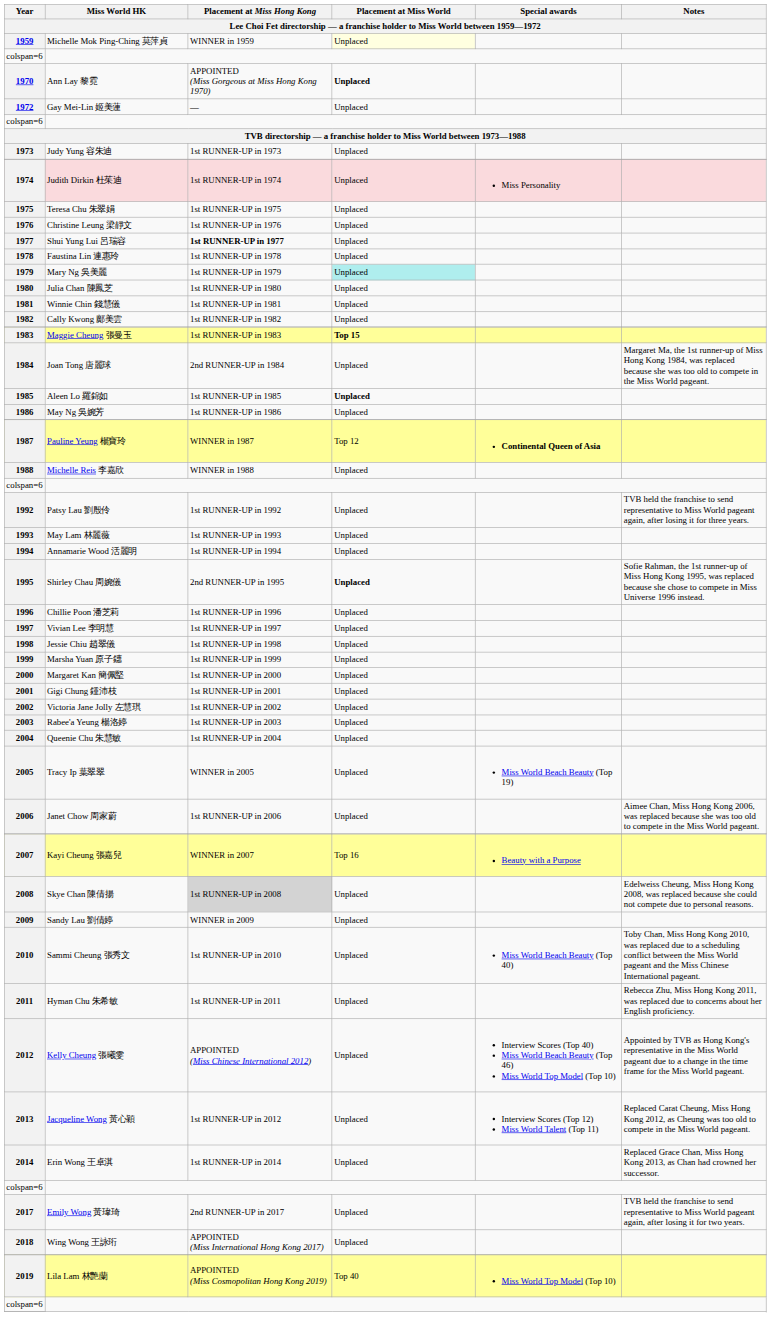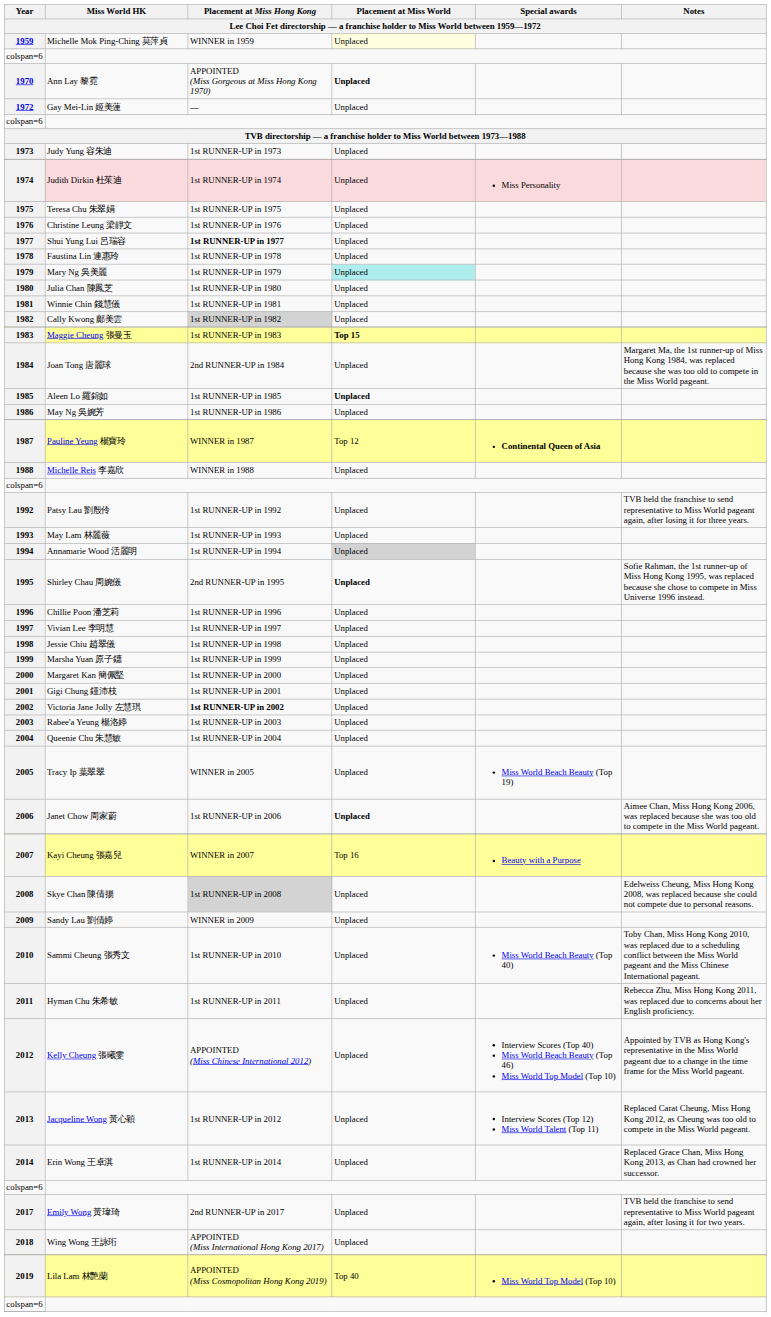1982 | Placement at Miss Hong Kong: no background -> lightgrey background
1994 | Placement at Miss World: no background -> lightgrey background
2002 | Placement at Miss Hong Kong: normal -> bold
2006 | Placement at Miss World: normal -> bold
